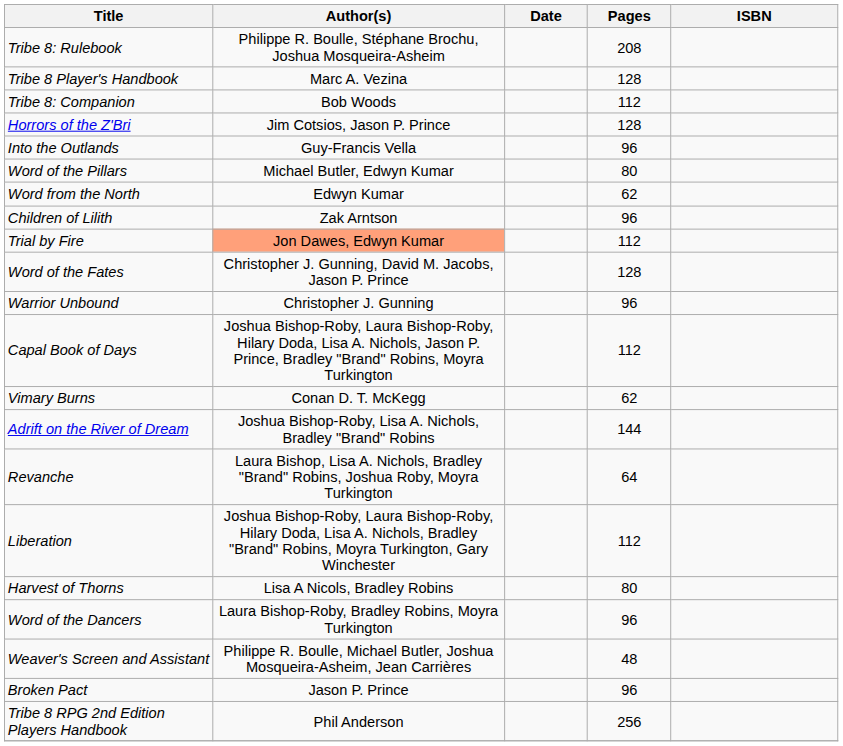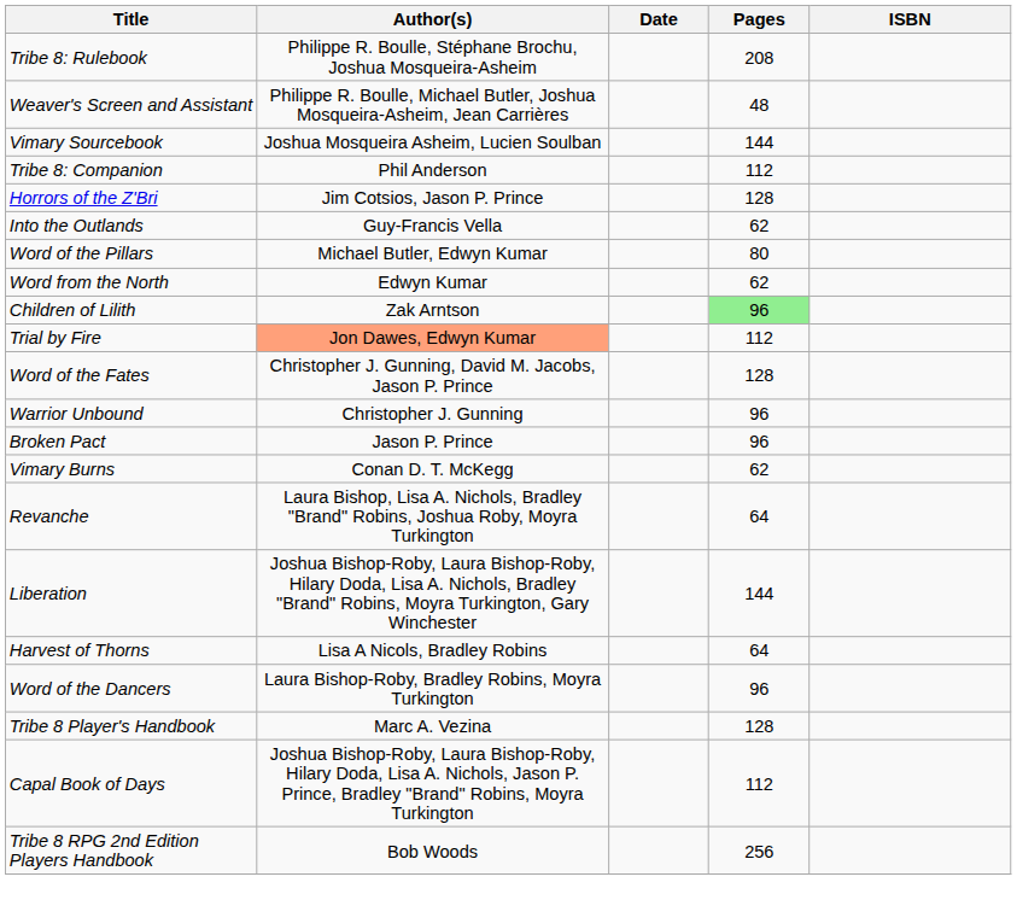rows swapped: Weaver's Screen and Assistant <-> Tribe 8 Player's Handbook
+ row: Vimary Sourcebook | Joshua Mosqueira Asheim, Lucien Soulban | 144
Tribe 8: Companion | Author(s): Bob Woods -> Phil Anderson
Into the Outlands | Pages: 96 -> 62
Children of Lilith | Pages: no background -> lightgreen background
rows swapped: Broken Pact <-> Capal Book of Days
- row: Adrift on the River of Dream | Joshua Bishop-Roby, Lisa A. Nichols, Bradley "Brand" Robins | 144
Liberation | Pages: 112 -> 144
Harvest of Thorns | Pages: 80 -> 64
Tribe 8 RPG 2nd Edition Players Handbook | Author(s): Phil Anderson -> Bob Woods
